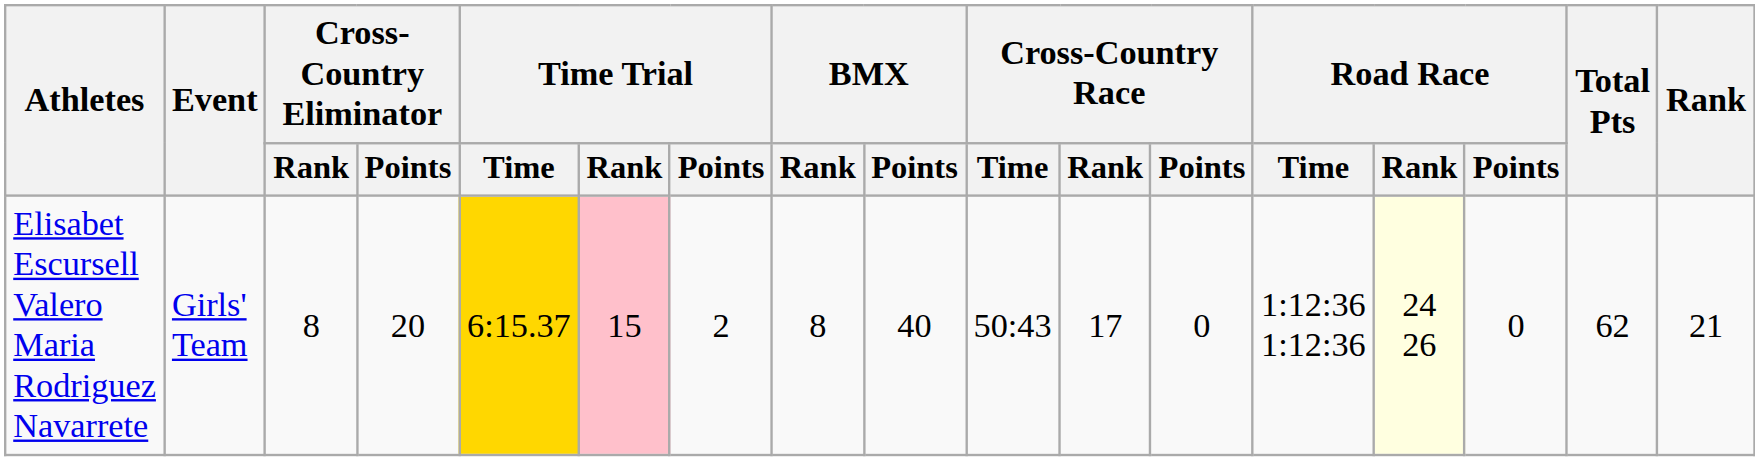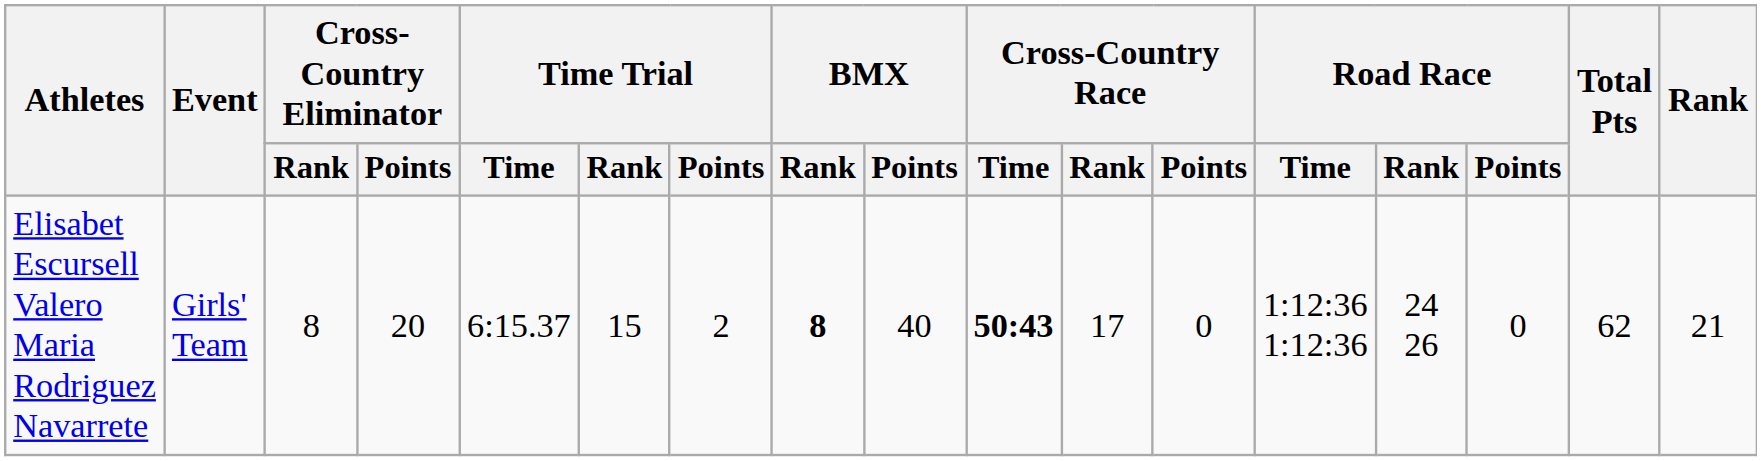Elisabet Escursell Valero Maria Rodriguez Navarrete | Time Trial / Time: gold background -> no background
Elisabet Escursell Valero Maria Rodriguez Navarrete | Time Trial / Rank: pink background -> no background
Elisabet Escursell Valero Maria Rodriguez Navarrete | BMX / Rank: normal -> bold
Elisabet Escursell Valero Maria Rodriguez Navarrete | Cross-Country Race / Time: normal -> bold
Elisabet Escursell Valero Maria Rodriguez Navarrete | Road Race / Rank: lightyellow background -> no background
